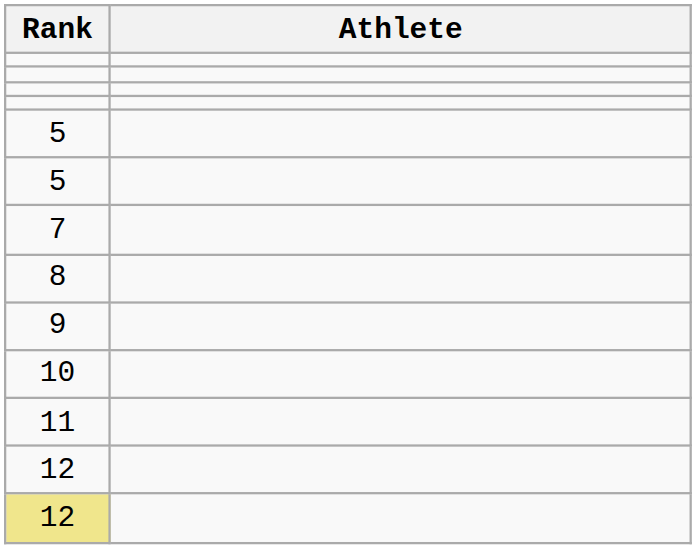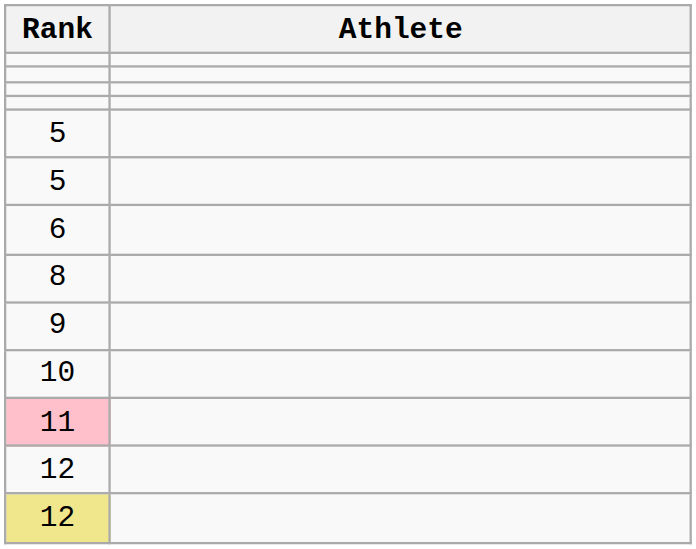row 8 | Rank: 7 -> 6
row 12 | Rank: no background -> pink background
